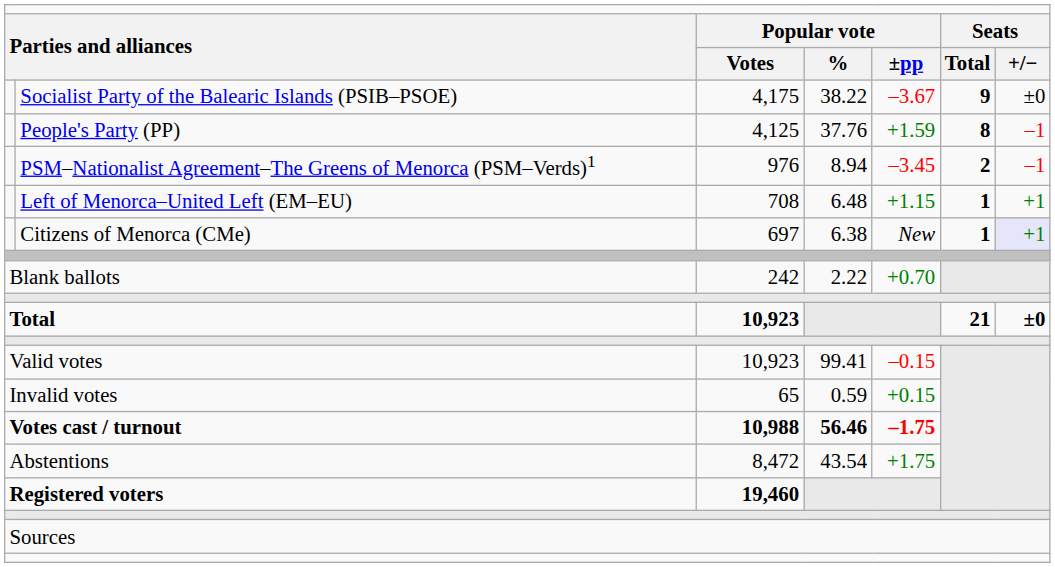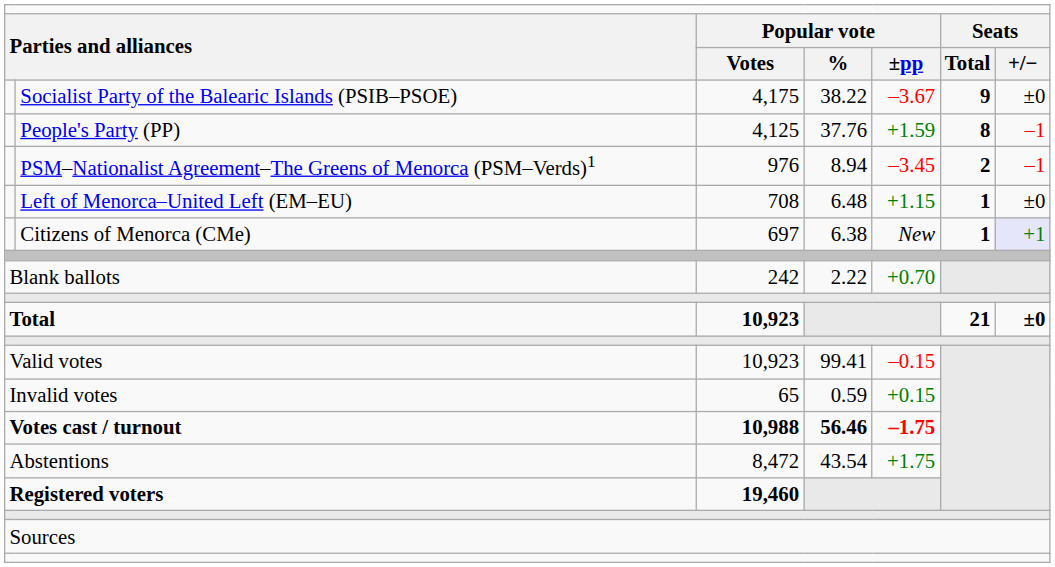Left of Menorca–United Left (EM–EU) | column 7: +1 -> ±0
